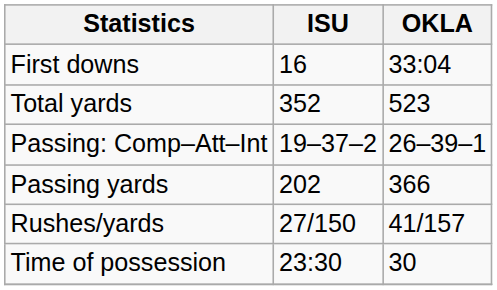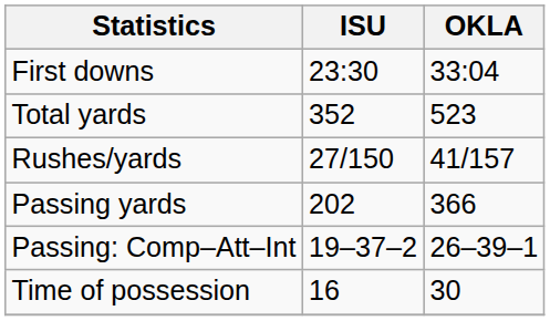First downs | ISU: 16 -> 23:30
rows swapped: Rushes/yards <-> Passing: Comp–Att–Int
Time of possession | ISU: 23:30 -> 16
